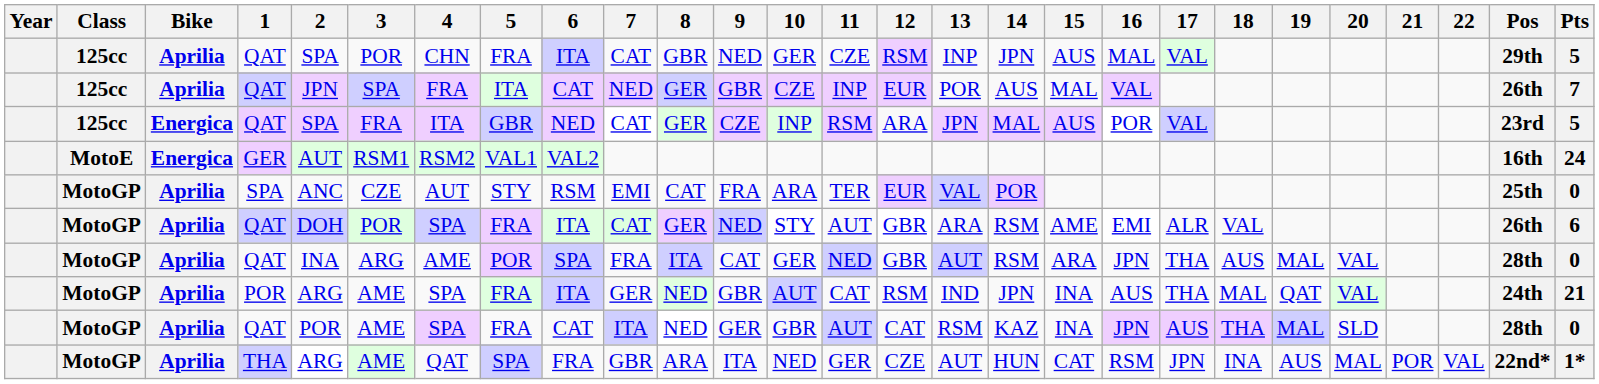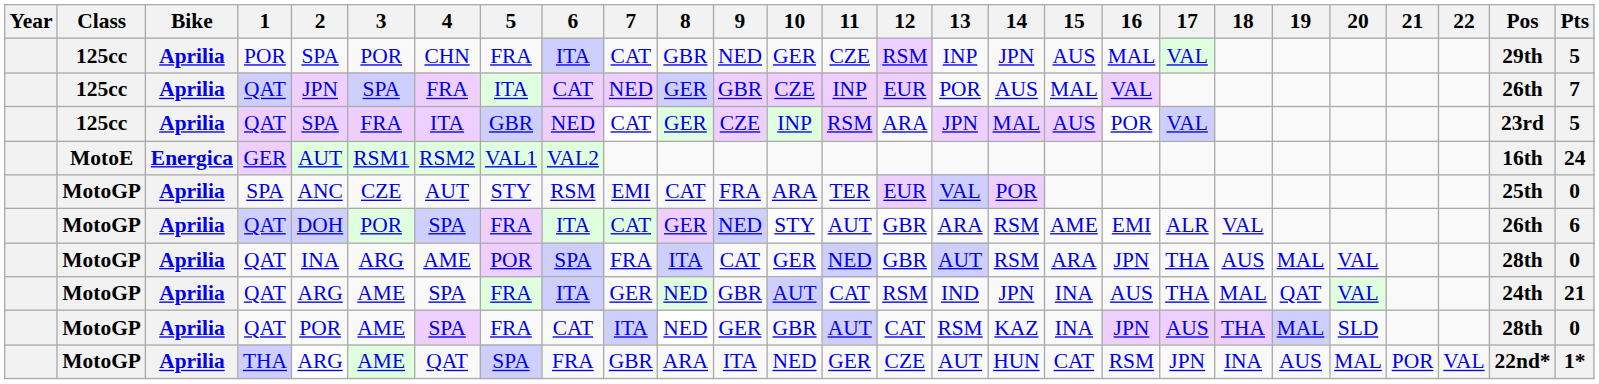row 2 | 1: QAT -> POR
row 4 | Bike: Energica -> Aprilia
row 9 | 1: POR -> QAT
